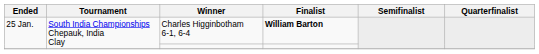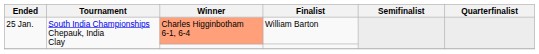Charles Higginbotham 6-1, 6-4 | Winner: no background -> lightsalmon background
Charles Higginbotham 6-1, 6-4 | Finalist: bold -> normal
